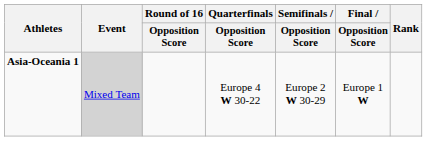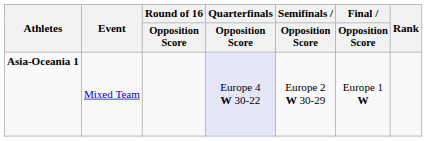Asia-Oceania 1 | Event: lightgrey background -> no background
Asia-Oceania 1 | Quarterfinals / Opposition Score: no background -> lavender background
